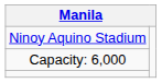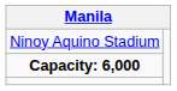Capacity: 6,000 | column 1: normal -> bold
